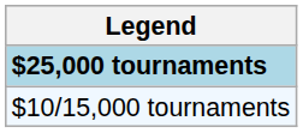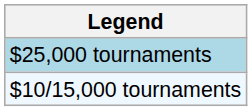row 2 | column 1: bold -> normal
